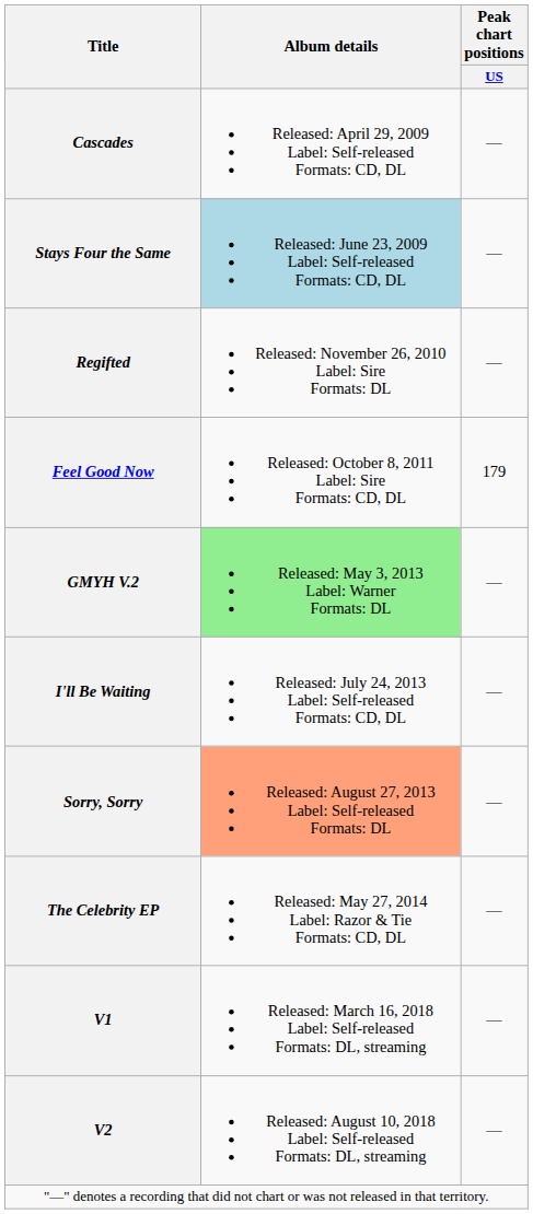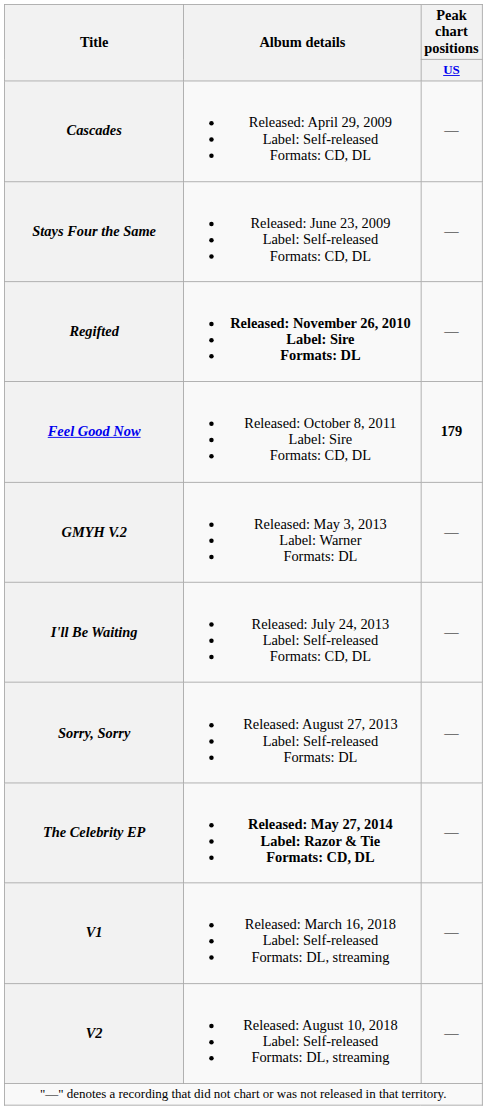Stays Four the Same | Album details: lightblue background -> no background
Regifted | Album details: normal -> bold
Feel Good Now | Peak chart positions / US: normal -> bold
GMYH V.2 | Album details: lightgreen background -> no background
Sorry, Sorry | Album details: lightsalmon background -> no background
The Celebrity EP | Album details: normal -> bold
